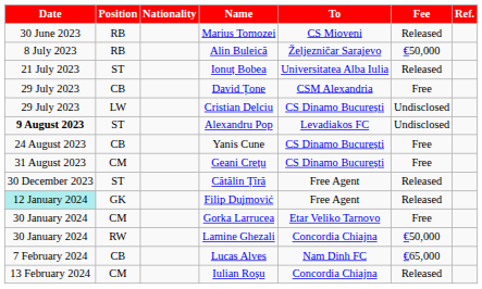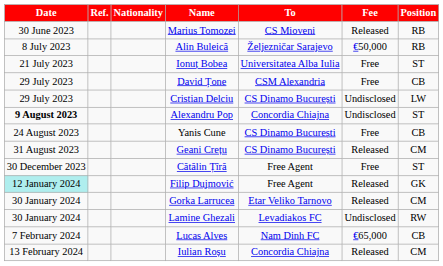columns swapped: Position <-> Ref.
Ionuț Bobea | Fee: Released -> Free
Alexandru Pop | To: Levadiakos FC -> Concordia Chiajna
Geani Crețu | Fee: Free -> Released
Cătălin Țîră | Fee: Released -> Free
Gorka Larrucea | Fee: Free -> Released
Lamine Ghezali | To: Concordia Chiajna -> Levadiakos FC
Lamine Ghezali | Fee: €50,000 -> Undisclosed
